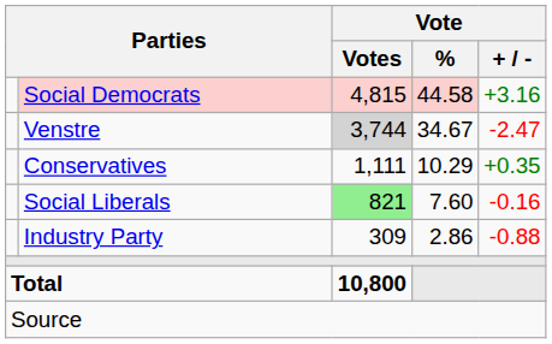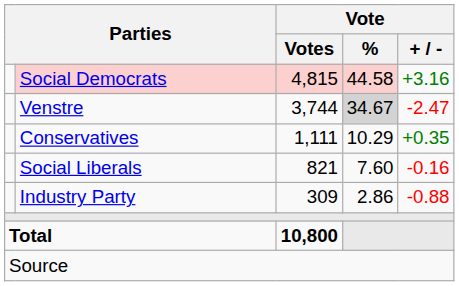Venstre | Vote / Votes: lightgrey background -> no background
Venstre | Vote / %: no background -> lightgrey background
Social Liberals | Vote / Votes: lightgreen background -> no background
